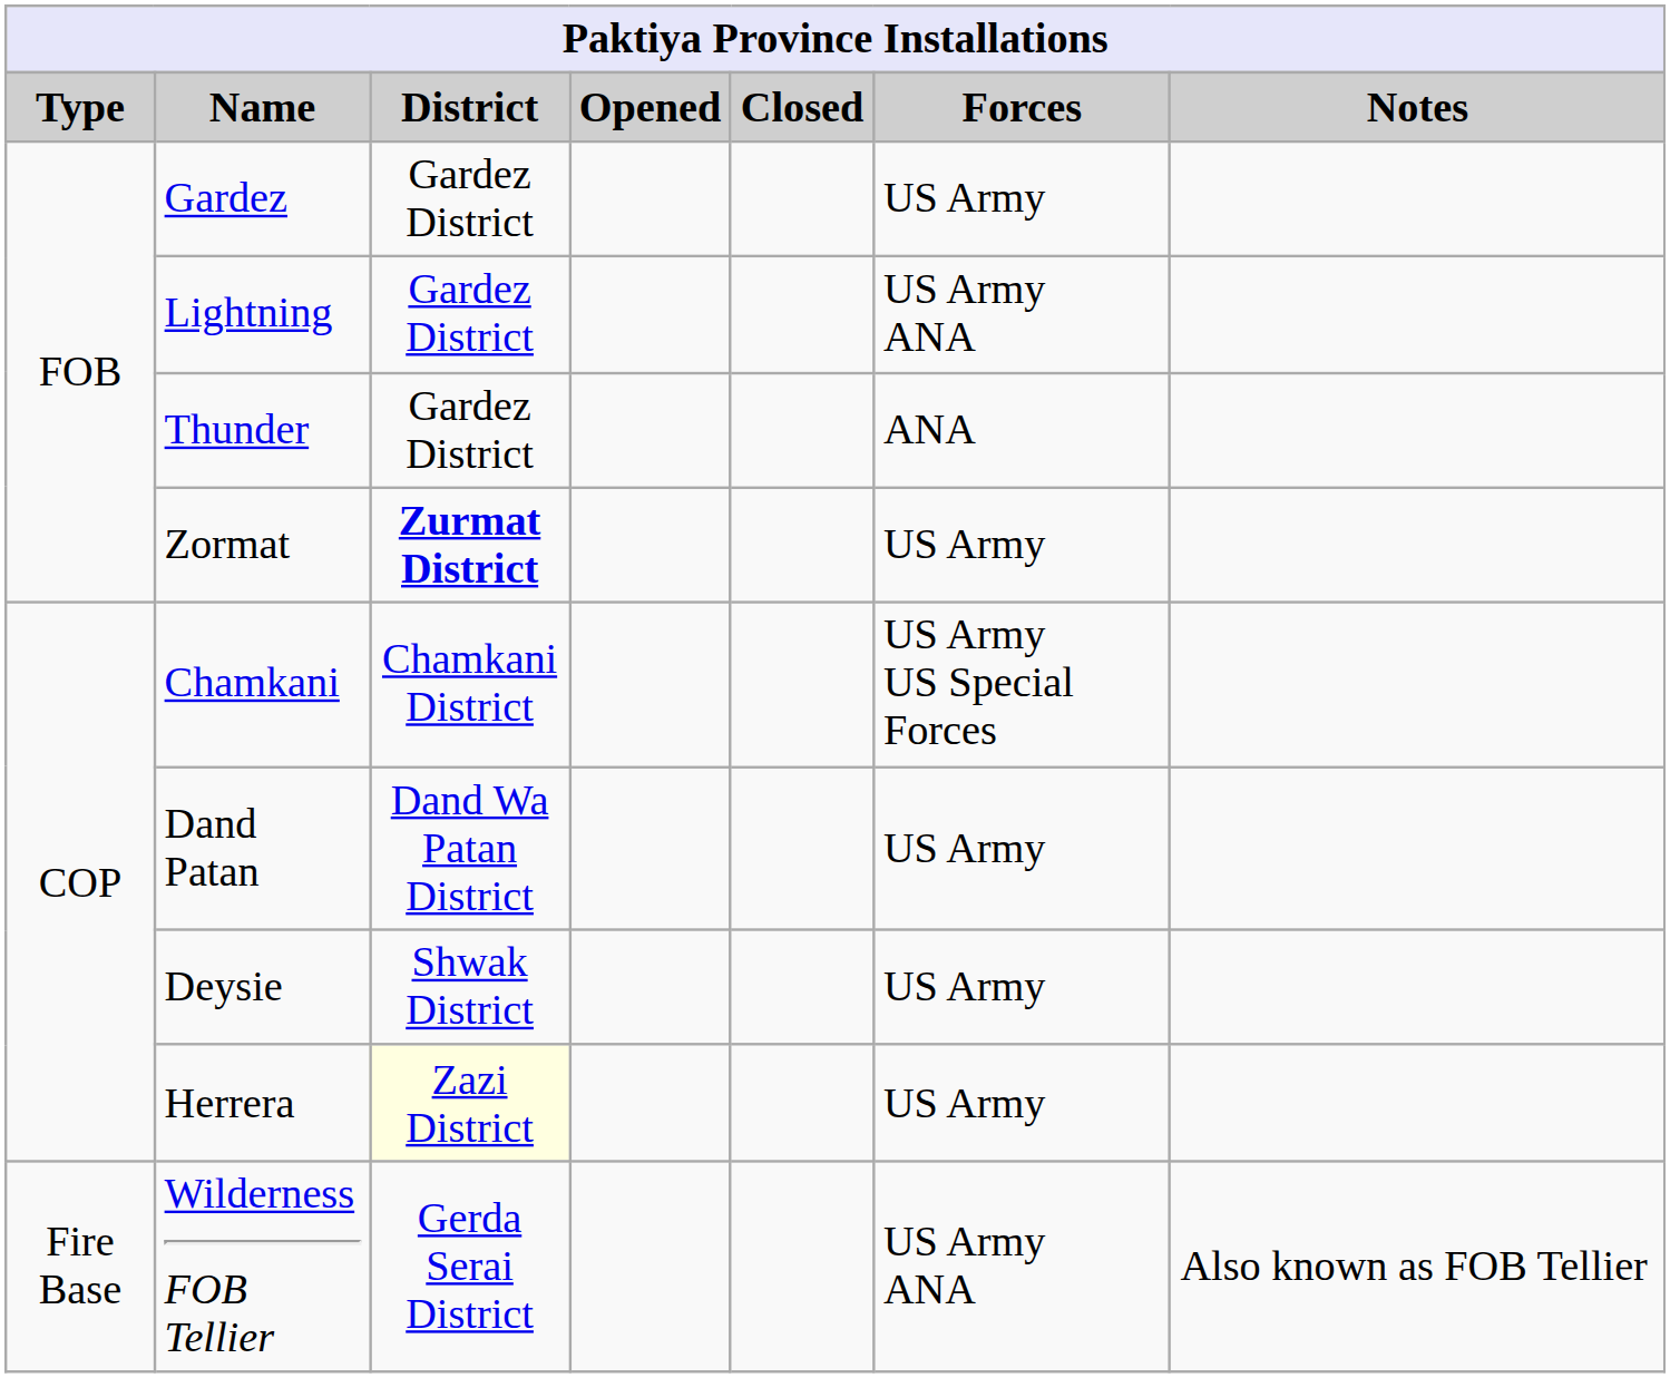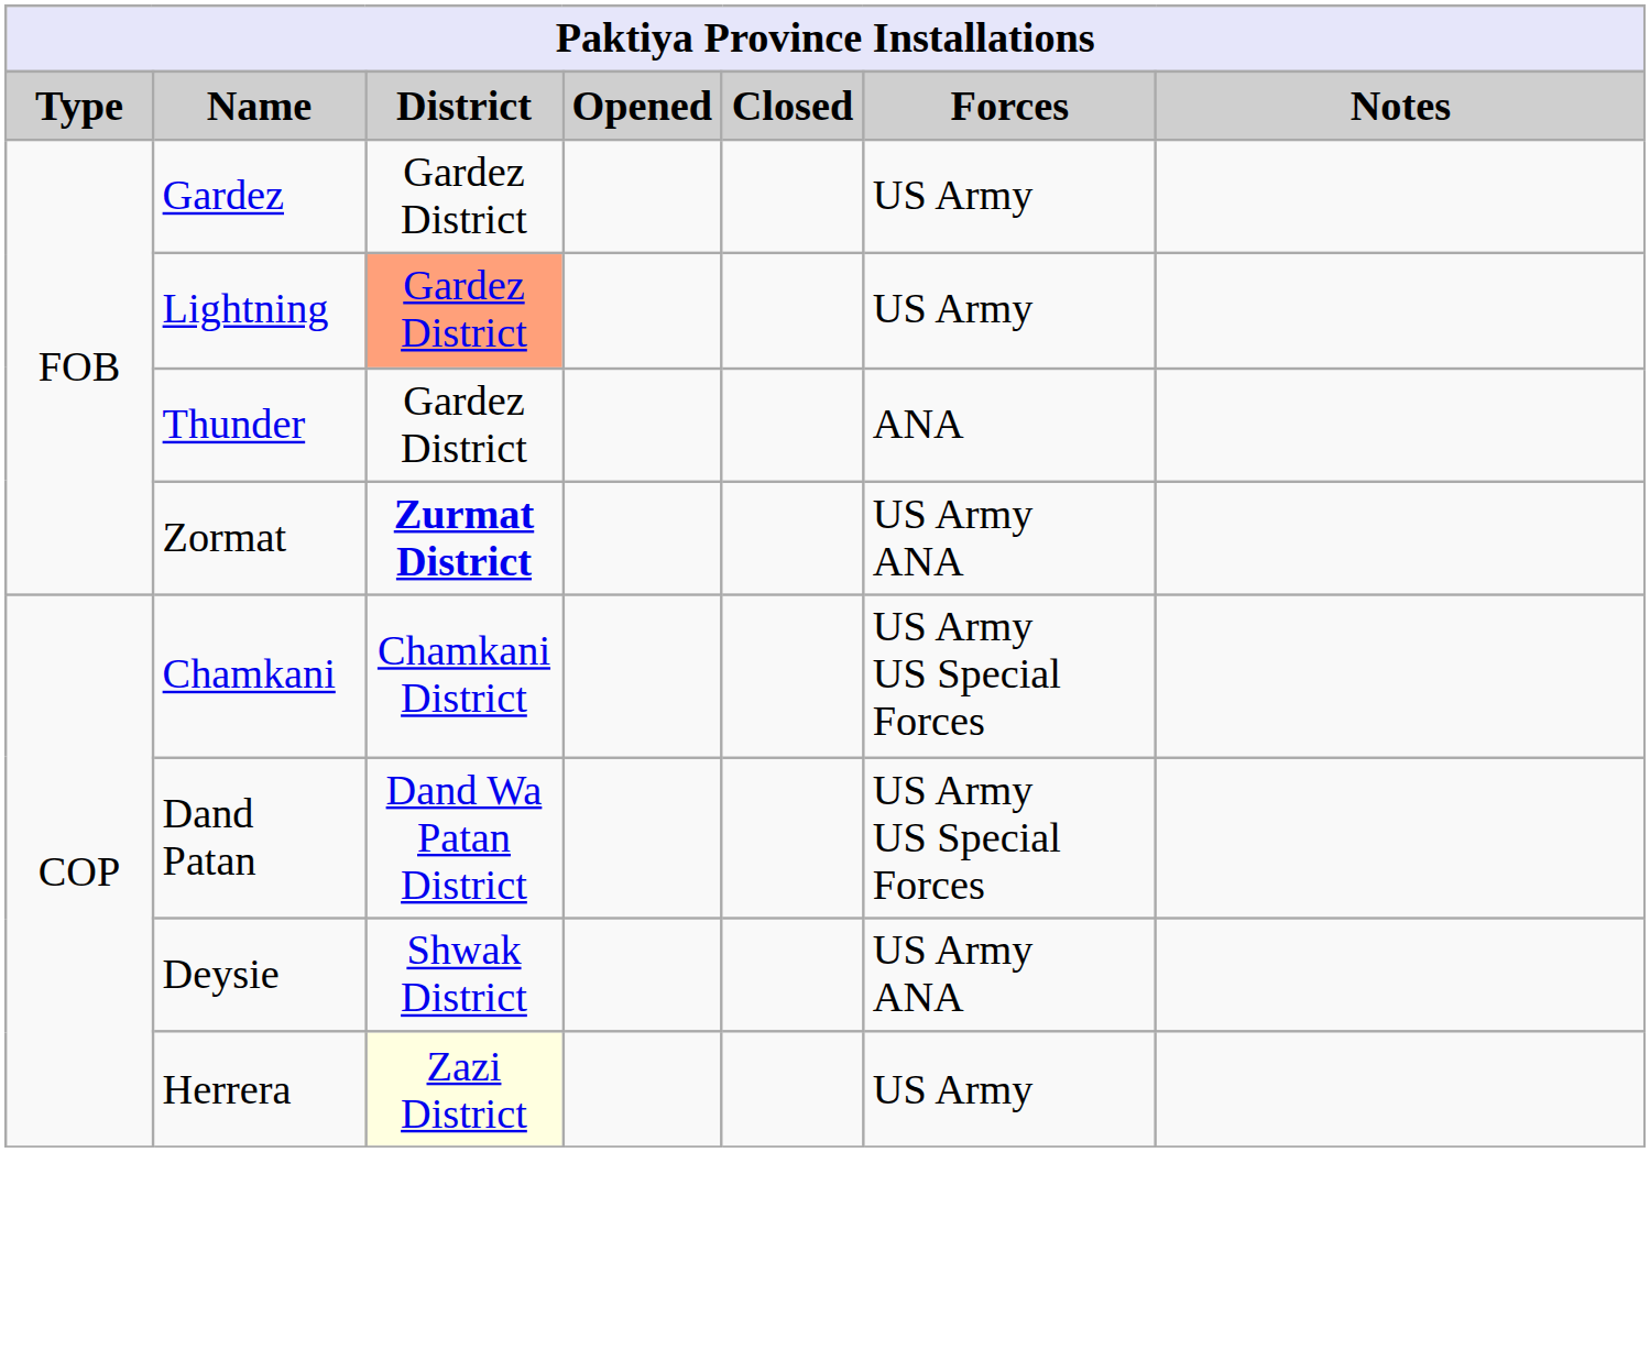Lightning | District: no background -> lightsalmon background
Lightning | Forces: US Army ANA -> US Army
Zormat | Forces: US Army -> US Army ANA
Dand Patan | Forces: US Army -> US Army US Special Forces
Deysie | Forces: US Army -> US Army ANA
- row: Fire Base | Wilderness FOB Tellier | Gerda Serai District | US Army ANA | Also known as FOB Tellier
